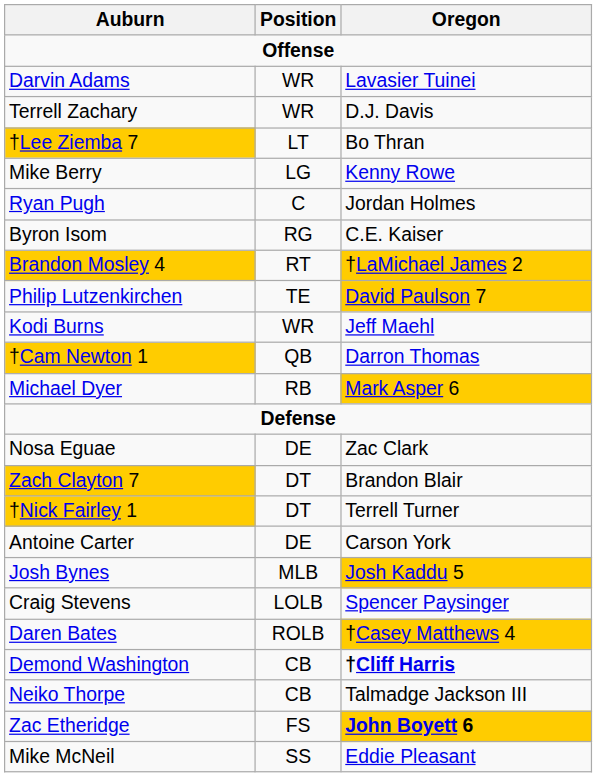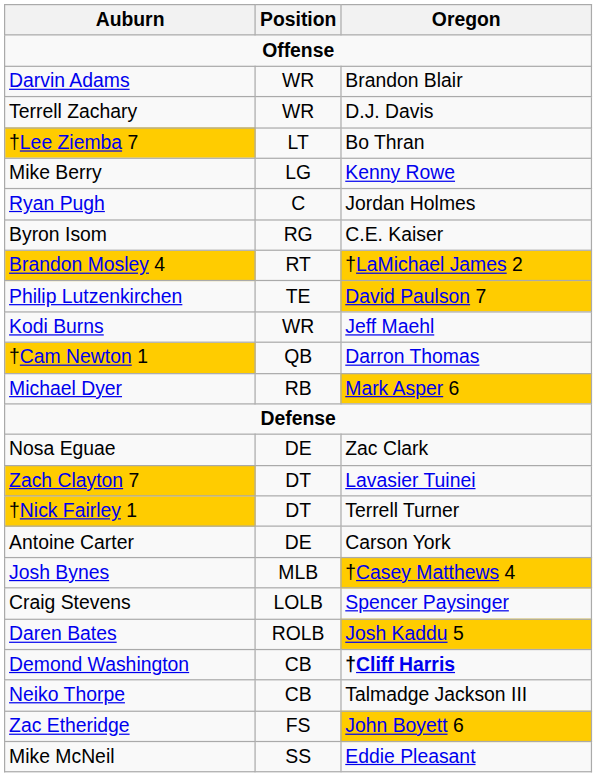Darvin Adams | Oregon: Lavasier Tuinei -> Brandon Blair
Zach Clayton 7 | Oregon: Brandon Blair -> Lavasier Tuinei
Josh Bynes | Oregon: Josh Kaddu 5 -> †Casey Matthews 4
Daren Bates | Oregon: †Casey Matthews 4 -> Josh Kaddu 5
Zac Etheridge | Oregon: bold -> normal
